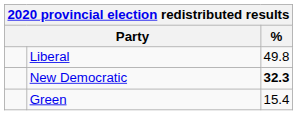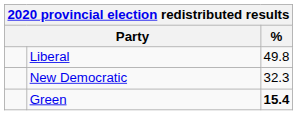New Democratic | %: bold -> normal
Green | %: normal -> bold
